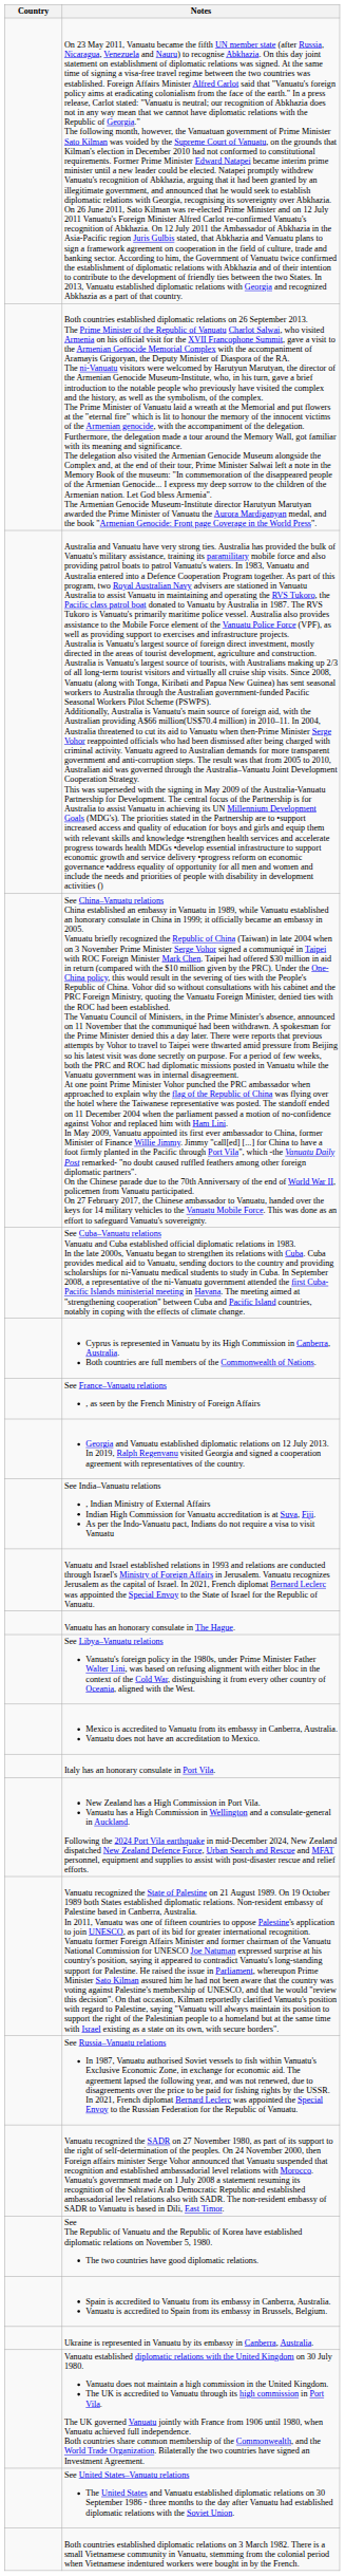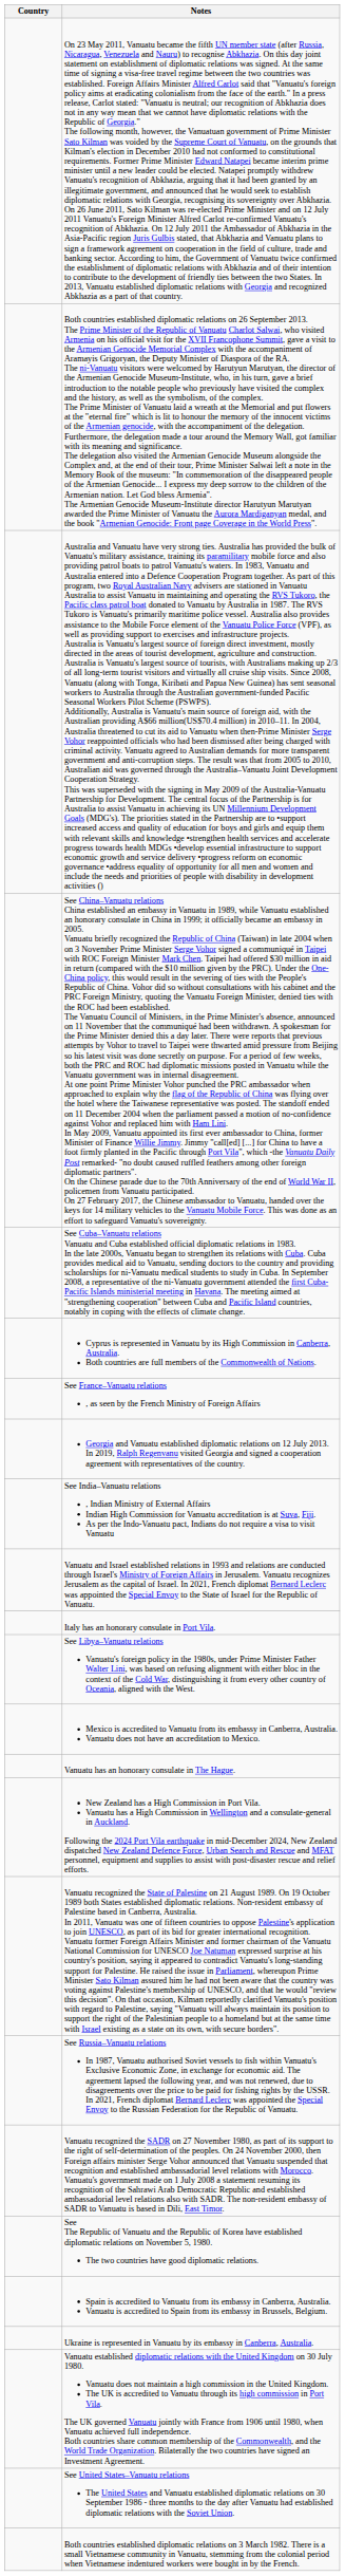rows swapped: Italy has an honorary consulate in Port Vila. <-> Vanuatu has an honorary consulate in The Hague.
